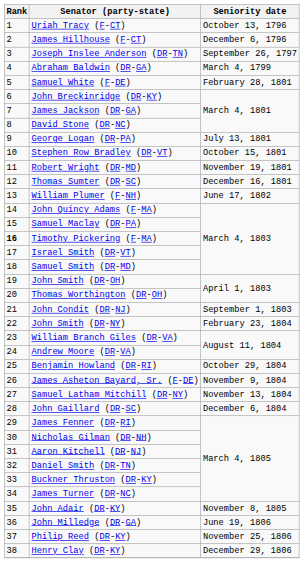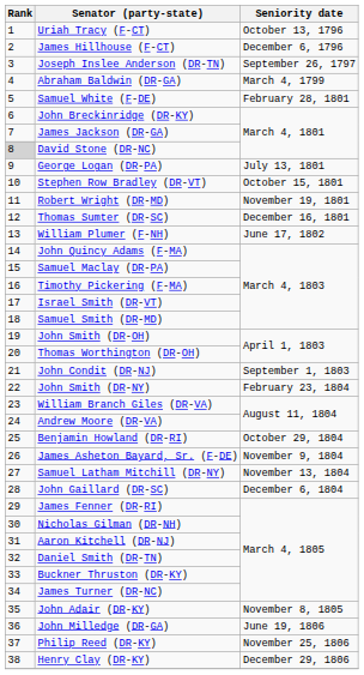David Stone (DR-NC) | Rank: no background -> lightgrey background
Timothy Pickering (F-MA) | Rank: bold -> normal
